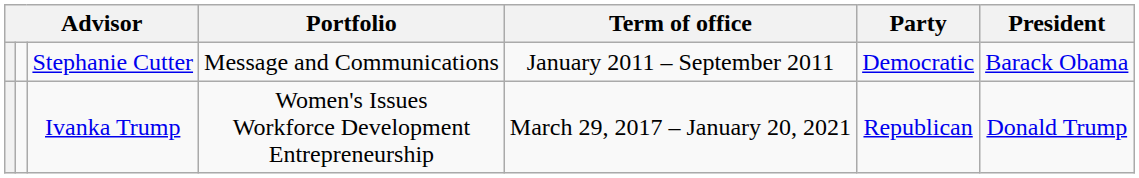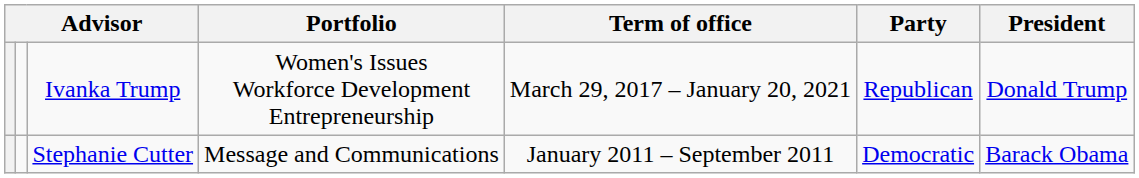rows swapped: Stephanie Cutter <-> Ivanka Trump
